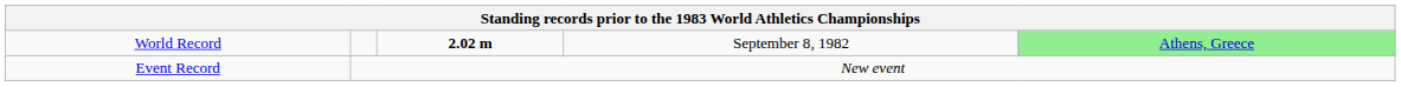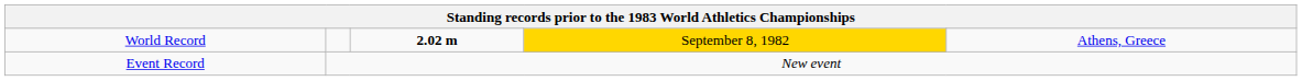World Record | column 4: no background -> gold background
World Record | column 5: lightgreen background -> no background
